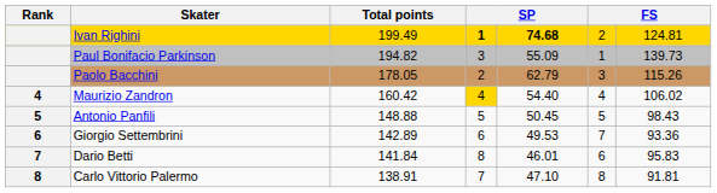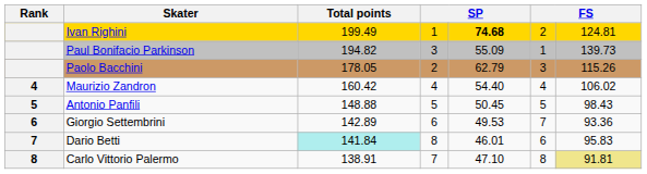Ivan Righini | column 4: bold -> normal
Maurizio Zandron | column 4: gold background -> no background
Dario Betti | Total points: no background -> paleturquoise background
Carlo Vittorio Palermo | column 7: no background -> khaki background
